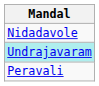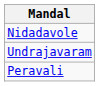row 3 | column 1: paleturquoise background -> no background
